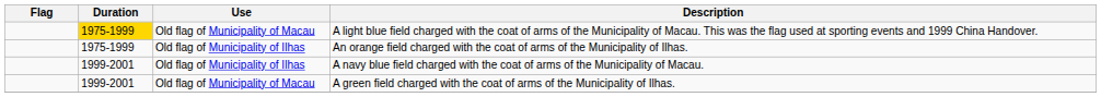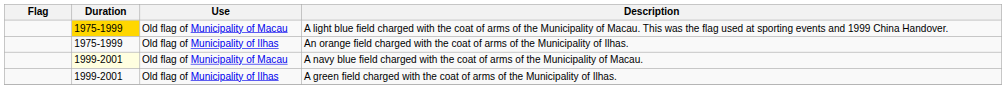row 4 | Duration: no background -> lightyellow background
row 4 | Use: Old flag of Municipality of Ilhas -> Old flag of Municipality of Macau
row 5 | Use: Old flag of Municipality of Macau -> Old flag of Municipality of Ilhas
